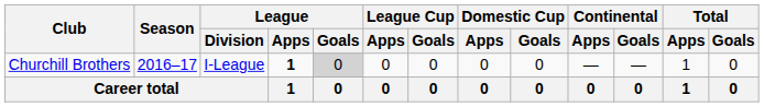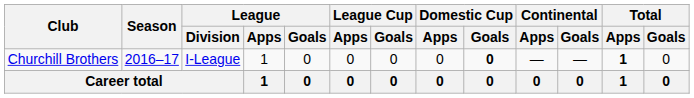Churchill Brothers | League / Apps: bold -> normal
Churchill Brothers | League / Goals: lightgrey background -> no background
Churchill Brothers | Domestic Cup / Goals: normal -> bold
Churchill Brothers | Total / Apps: normal -> bold
